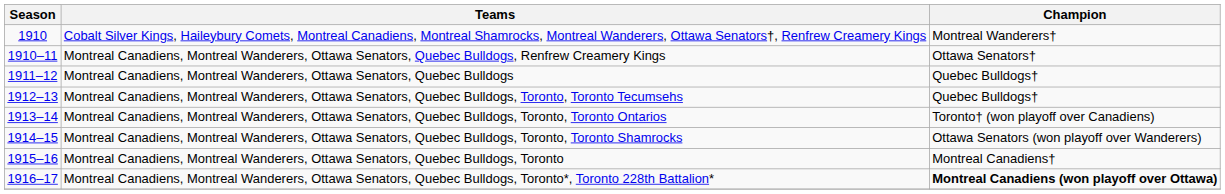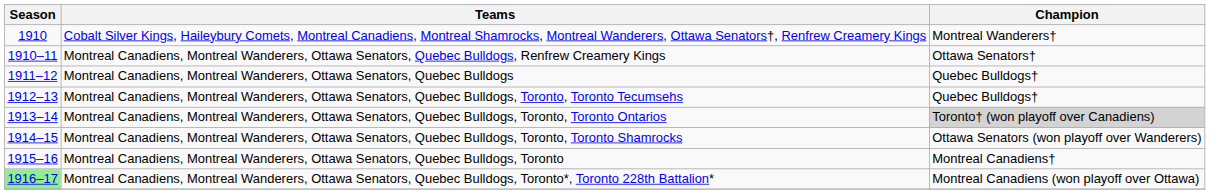row 6 | Champion: no background -> lightgrey background
row 9 | Season: no background -> lightgreen background
row 9 | Champion: bold -> normal
